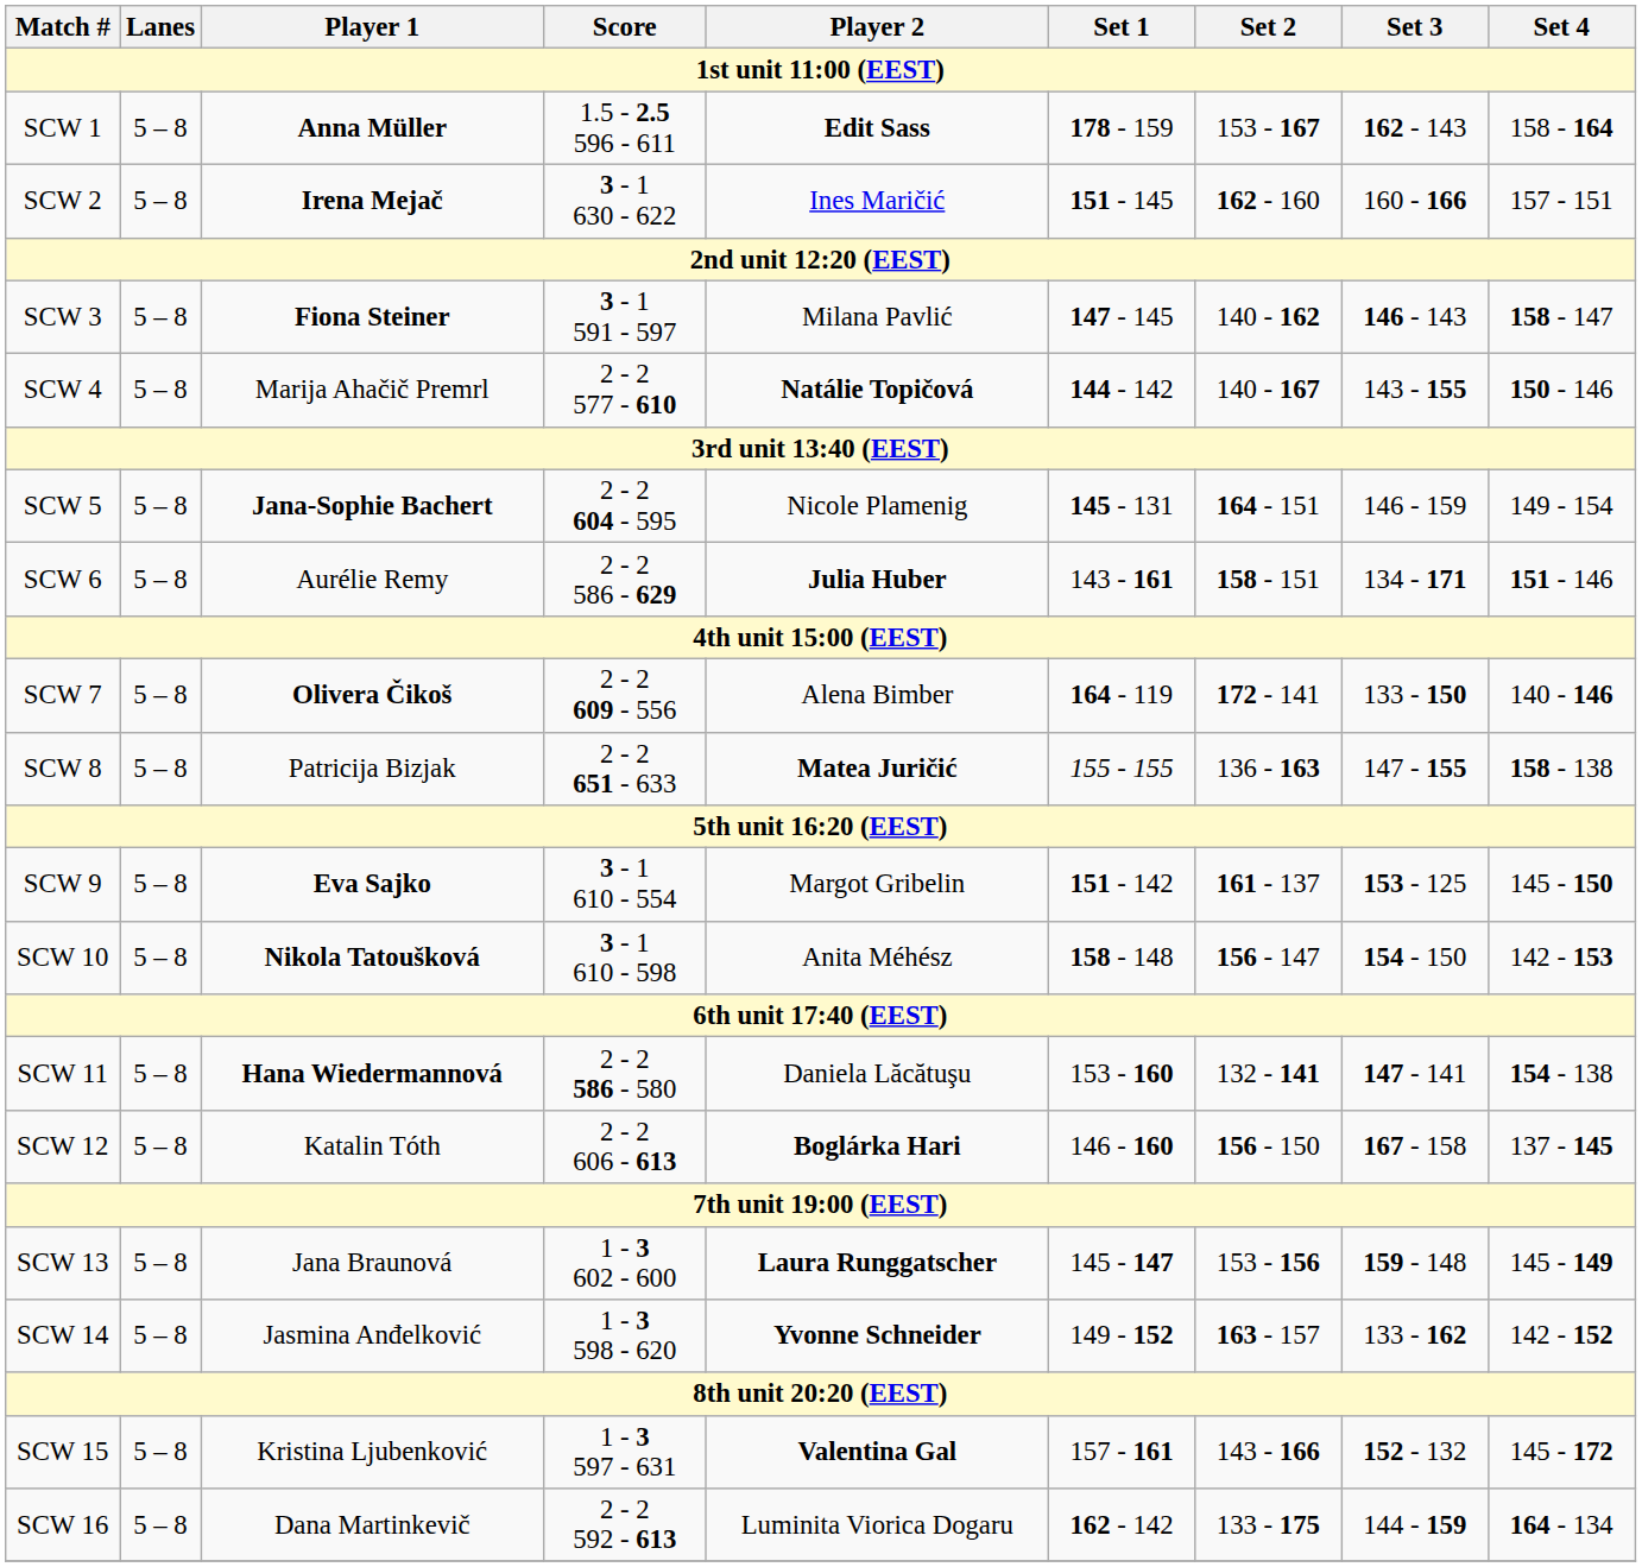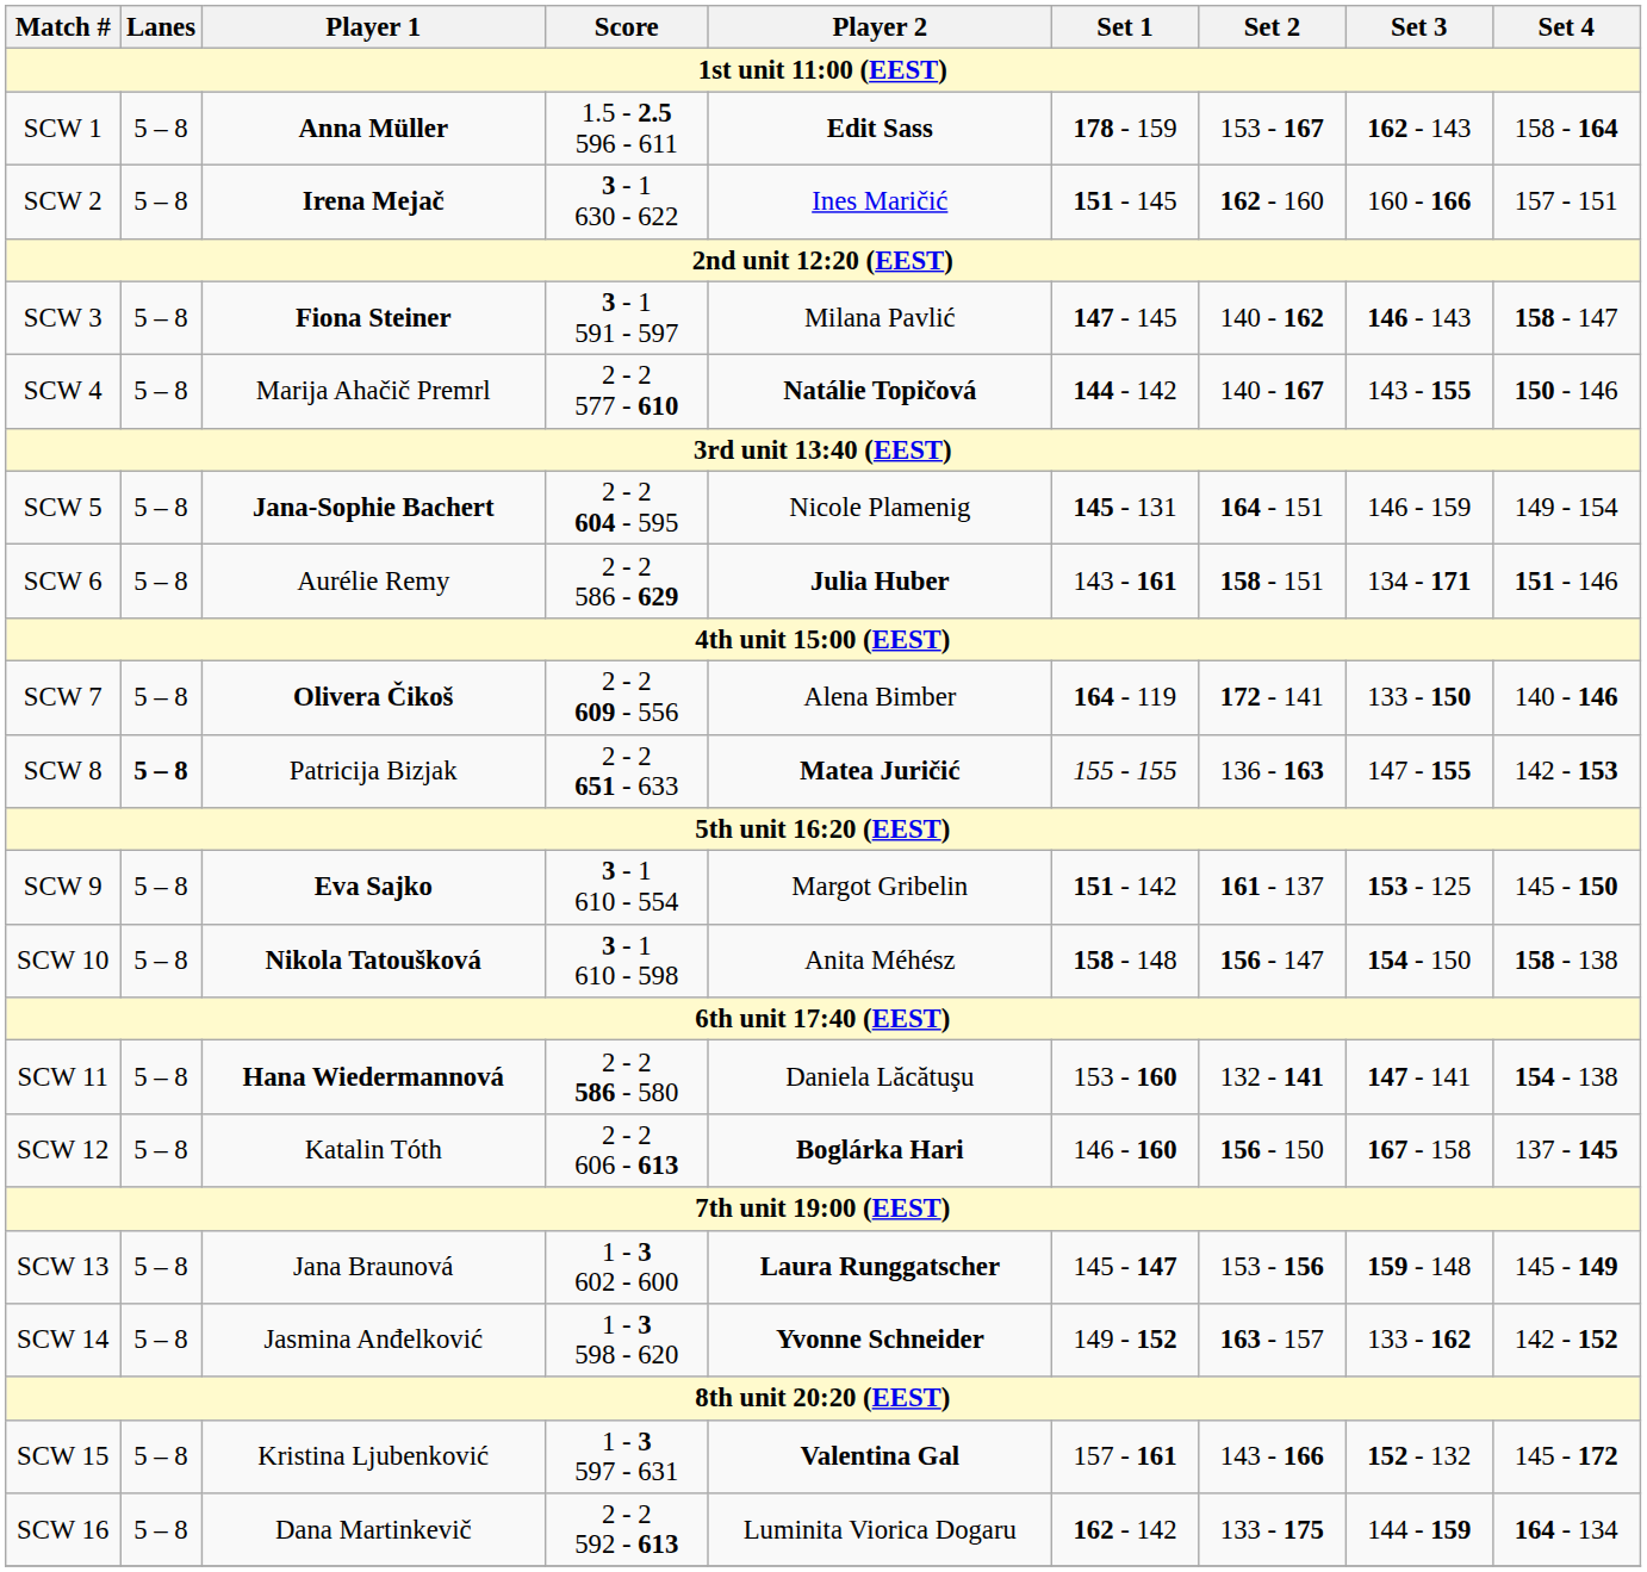SCW 8 | Lanes: normal -> bold
SCW 8 | Set 4: 158 - 138 -> 142 - 153
SCW 10 | Set 4: 142 - 153 -> 158 - 138
